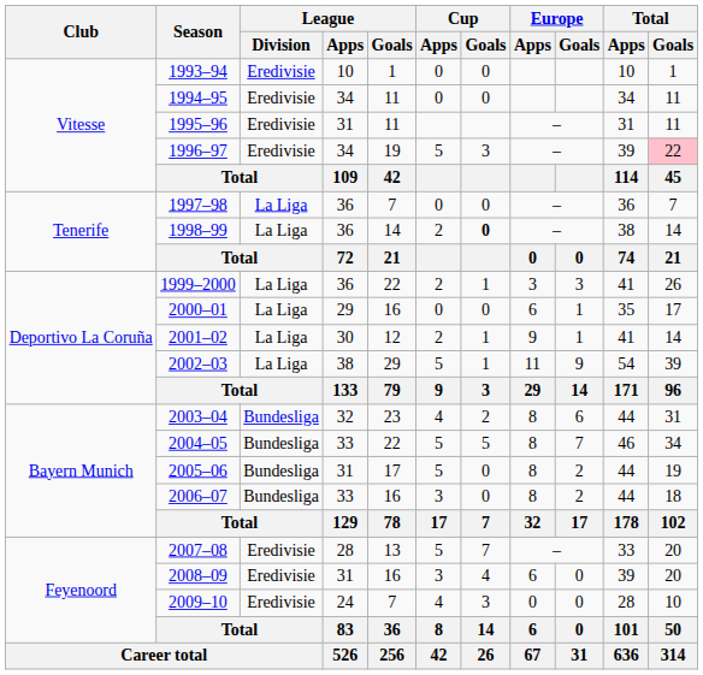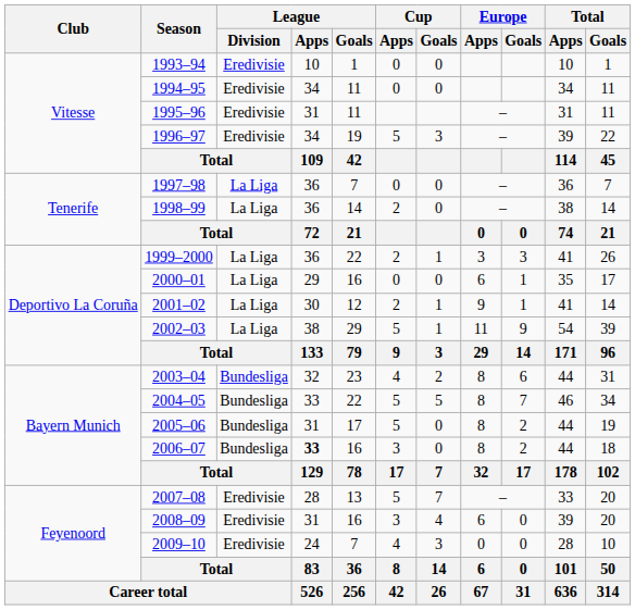1996–97 | Total / Goals: pink background -> no background
1998–99 | Cup / Goals: bold -> normal
2006–07 | League / Apps: normal -> bold
